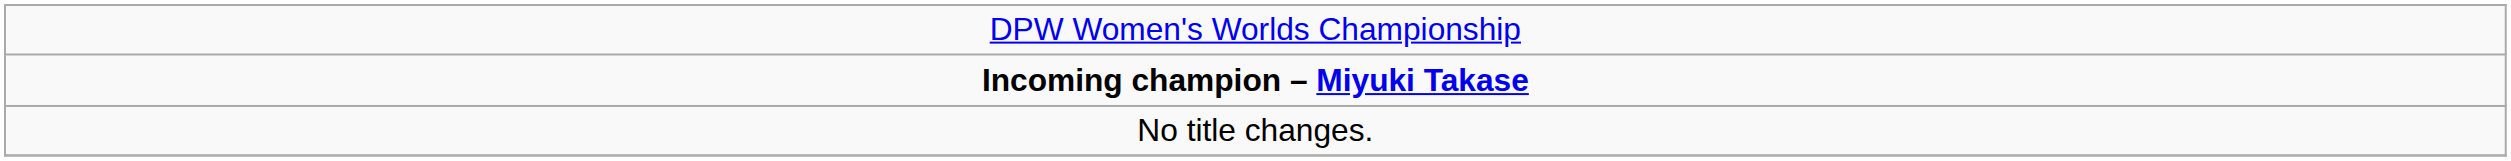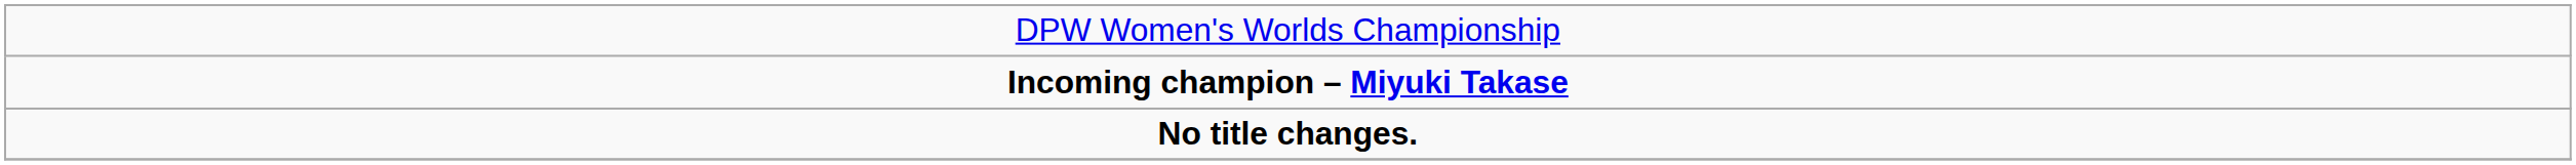No title changes. | column 1: normal -> bold
